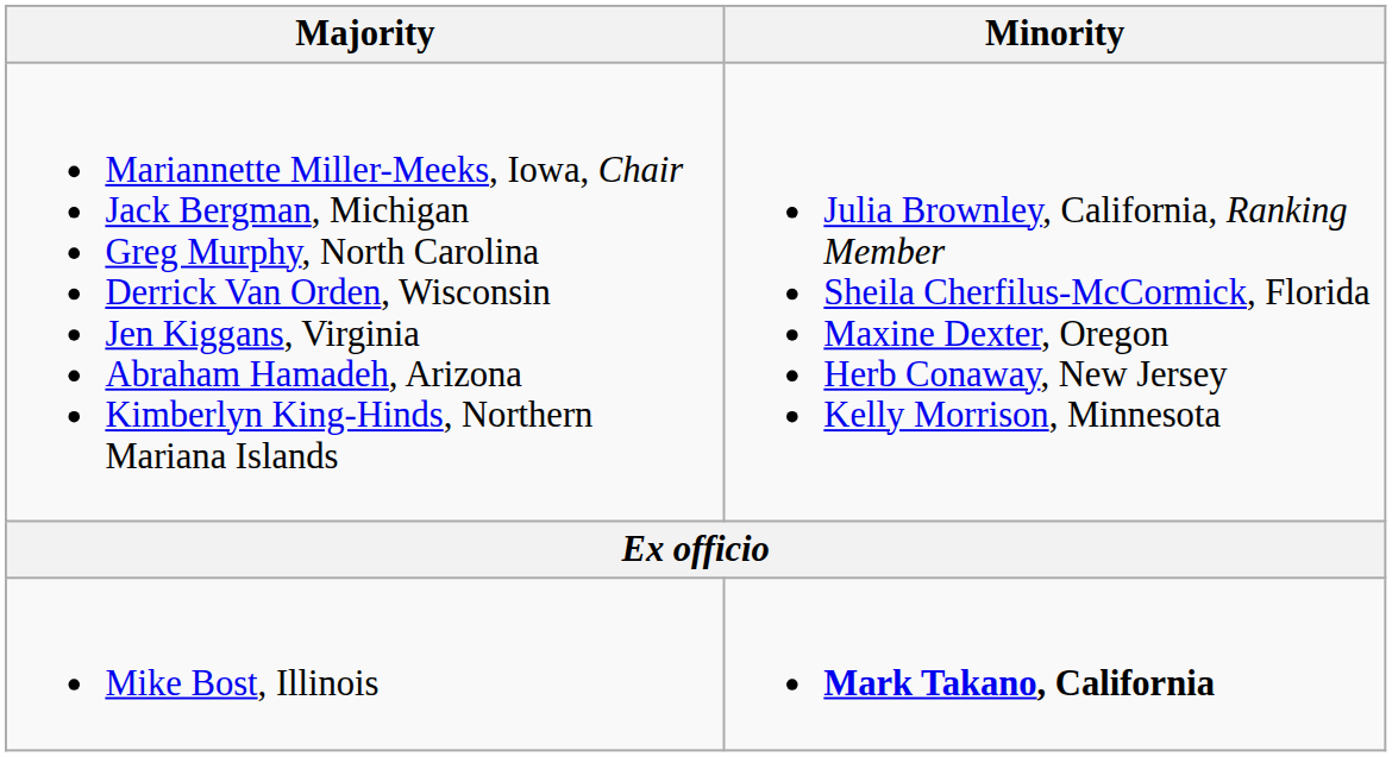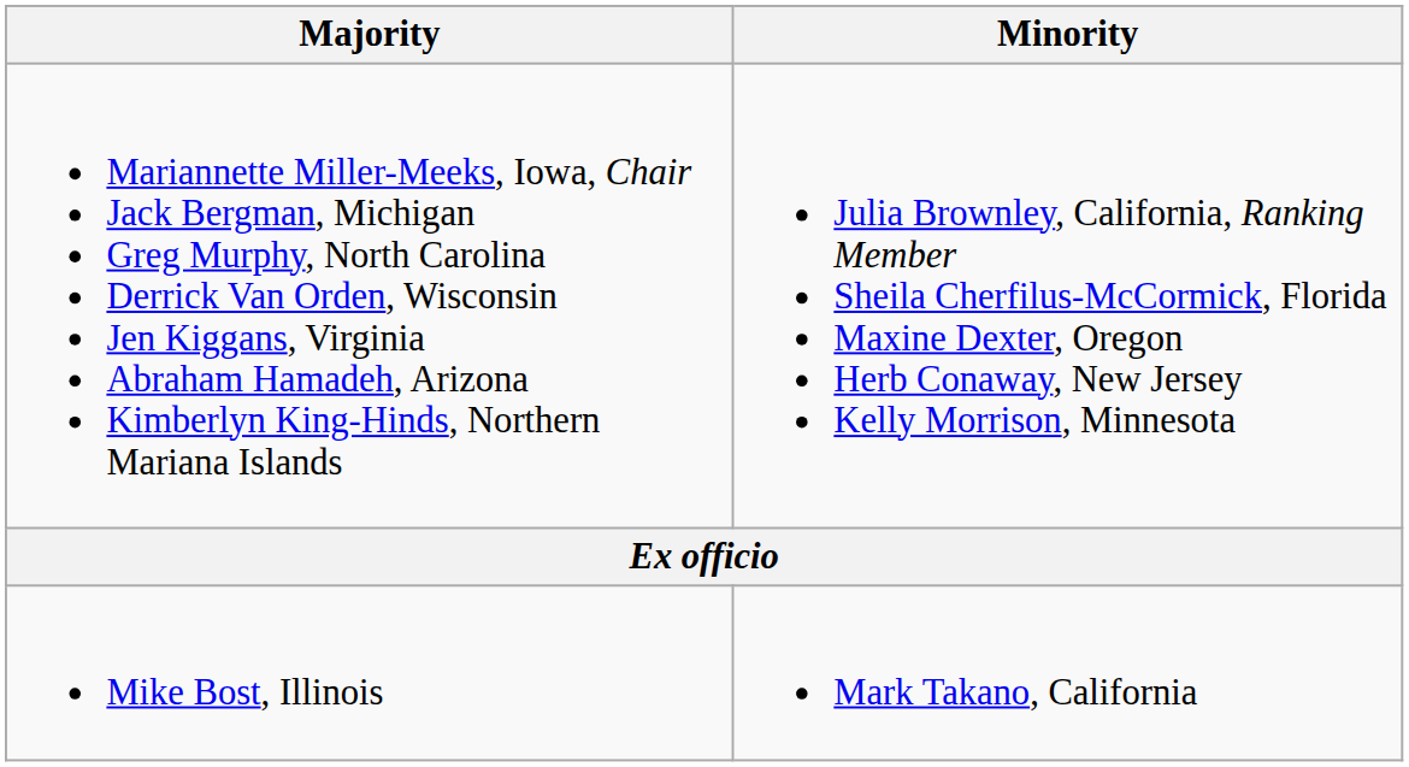Mike Bost, Illinois | Minority: bold -> normal
